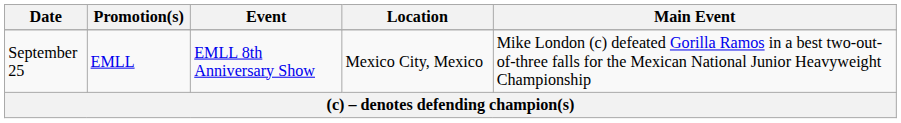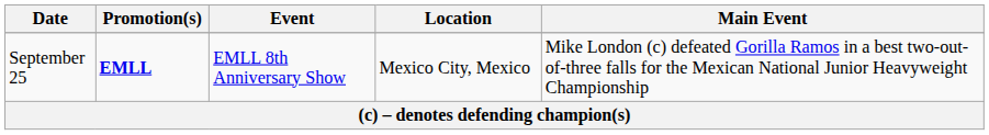September 25 | Promotion(s): normal -> bold
